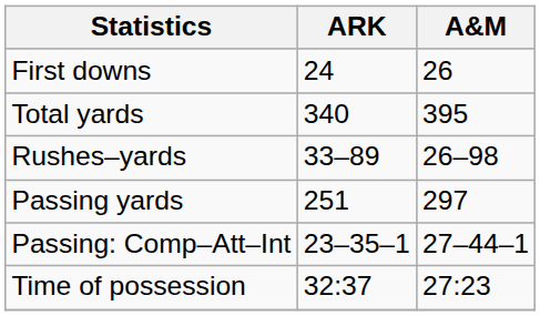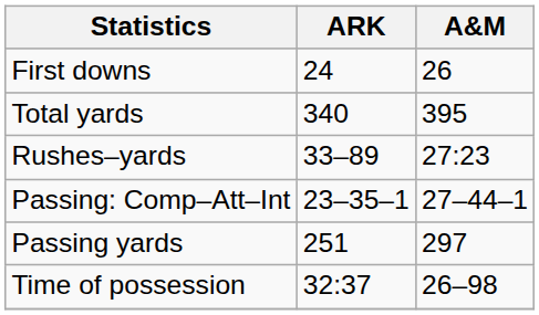Rushes–yards | A&M: 26–98 -> 27:23
rows swapped: Passing yards <-> Passing: Comp–Att–Int
Time of possession | A&M: 27:23 -> 26–98
